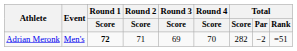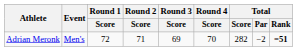Adrian Meronk | Round 1 / Score: bold -> normal
Adrian Meronk | Total / Rank: normal -> bold
